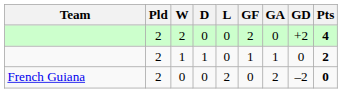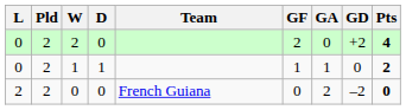columns swapped: Team <-> L
